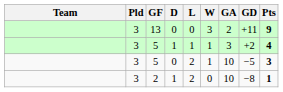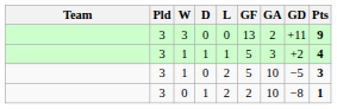columns swapped: W <-> GF
